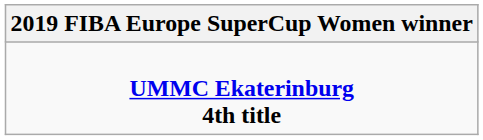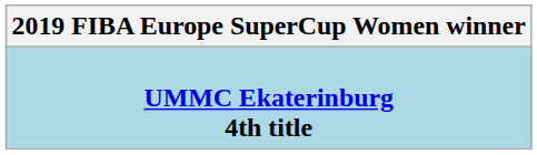row 2 | column 1: no background -> lightblue background
